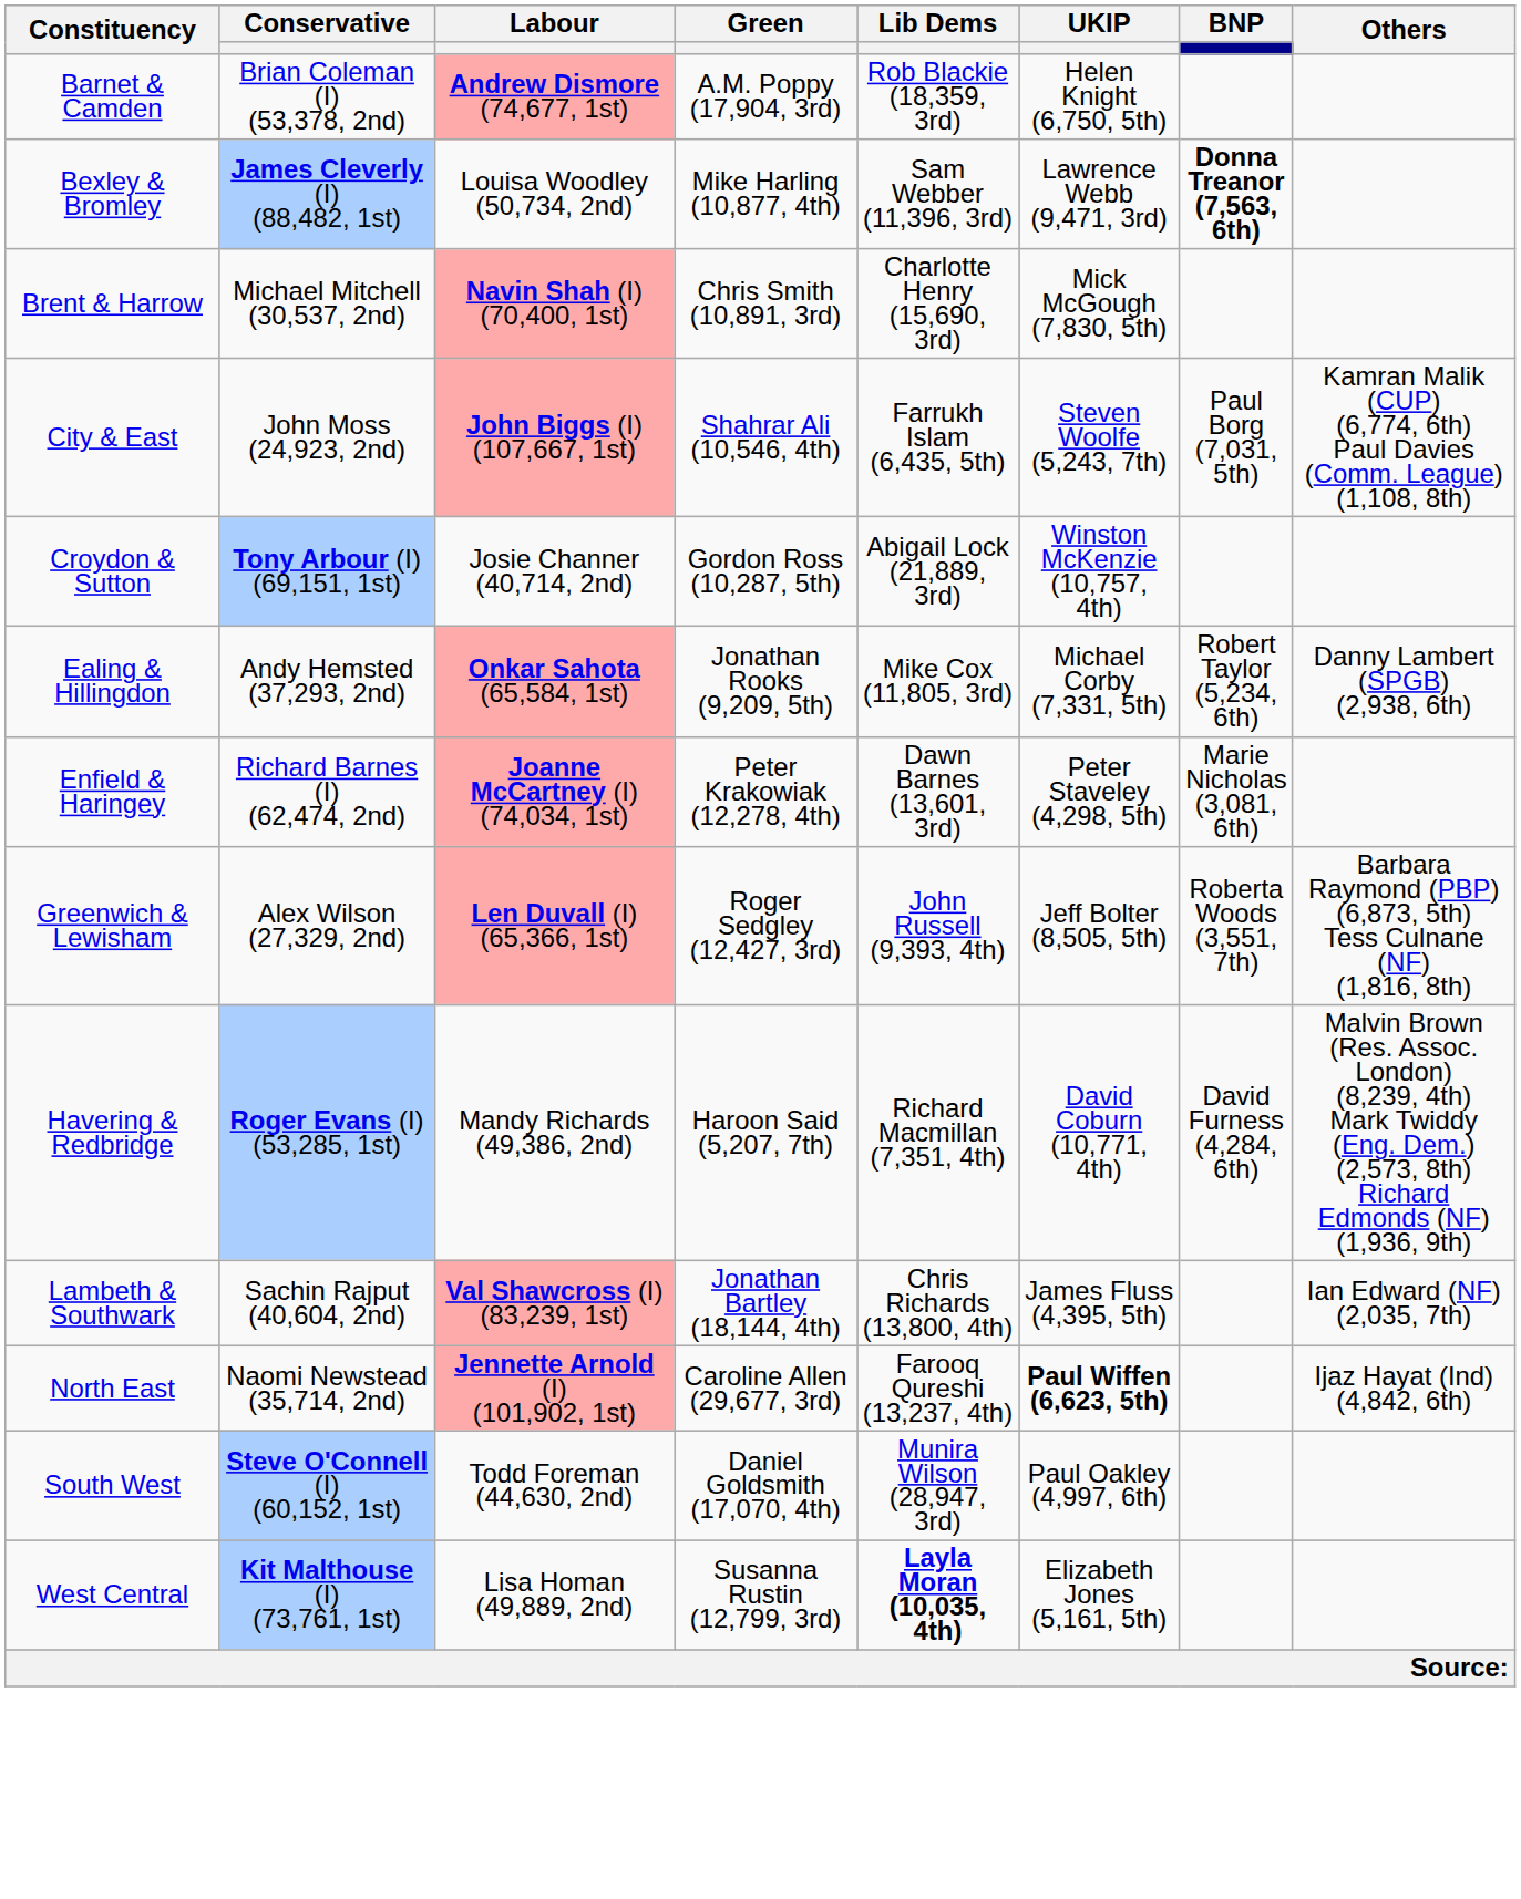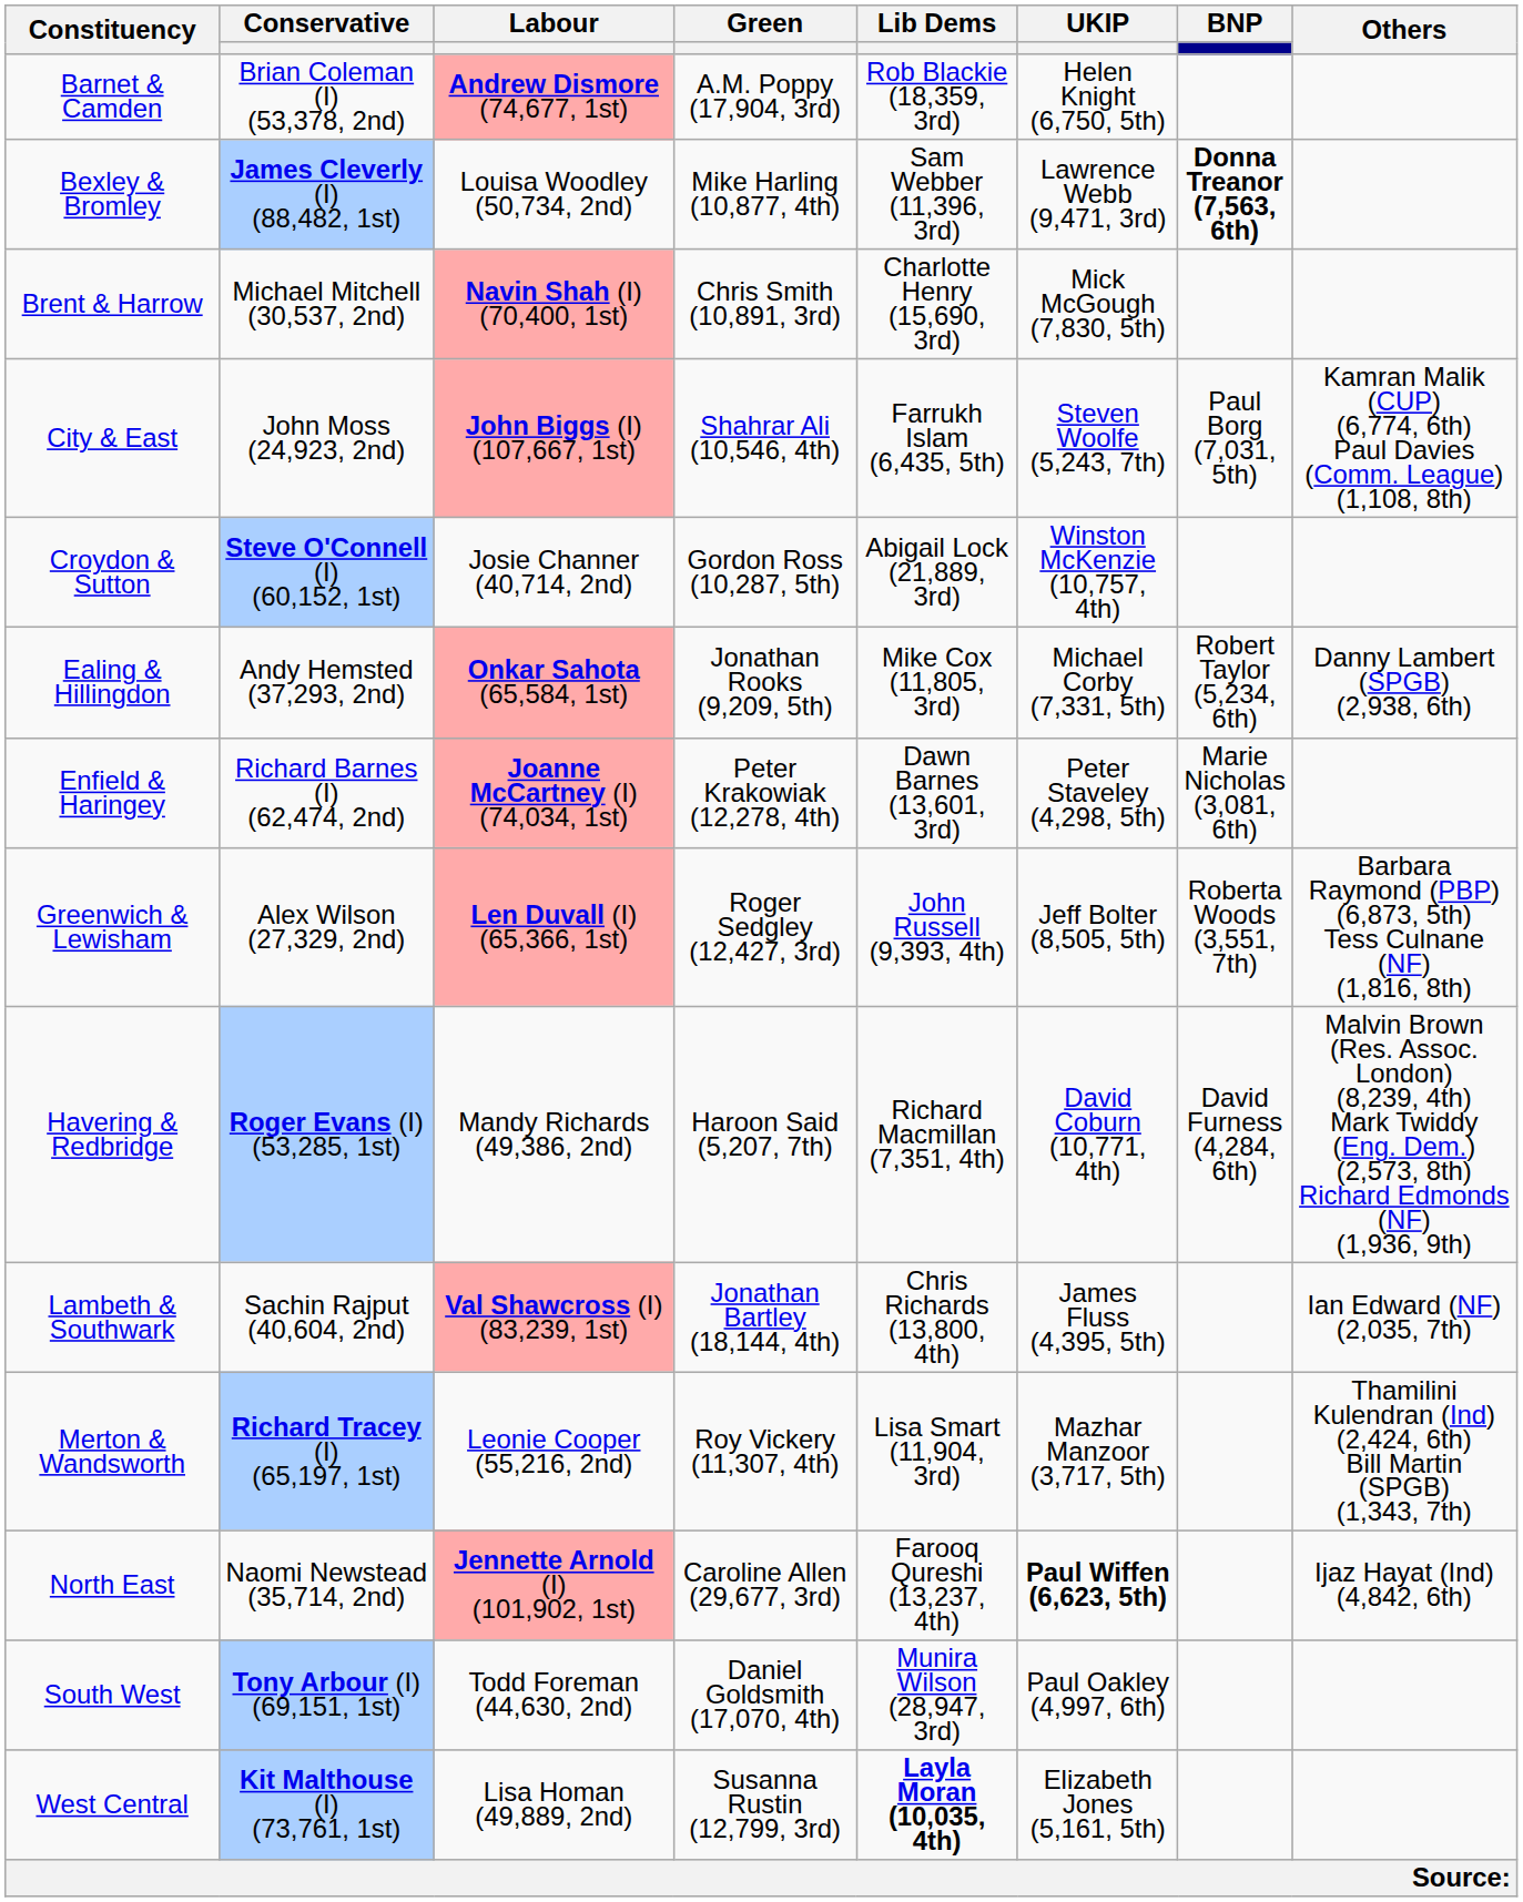Croydon & Sutton | Conservative: Tony Arbour (I) (69,151, 1st) -> Steve O'Connell (I) (60,152, 1st)
+ row: Merton & Wandsworth | Richard Tracey (I) (65,197, 1st) | Leonie Cooper (55,216, 2nd) | Roy Vickery (11,307, 4th) | Lisa Smart (11,904, 3rd) | Mazhar Manzoor (3,717, 5th) | Thamilini Kulendran (Ind) (2,424, 6th) Bill Martin (SPGB) (1,343, 7th)
South West | Conservative: Steve O'Connell (I) (60,152, 1st) -> Tony Arbour (I) (69,151, 1st)
